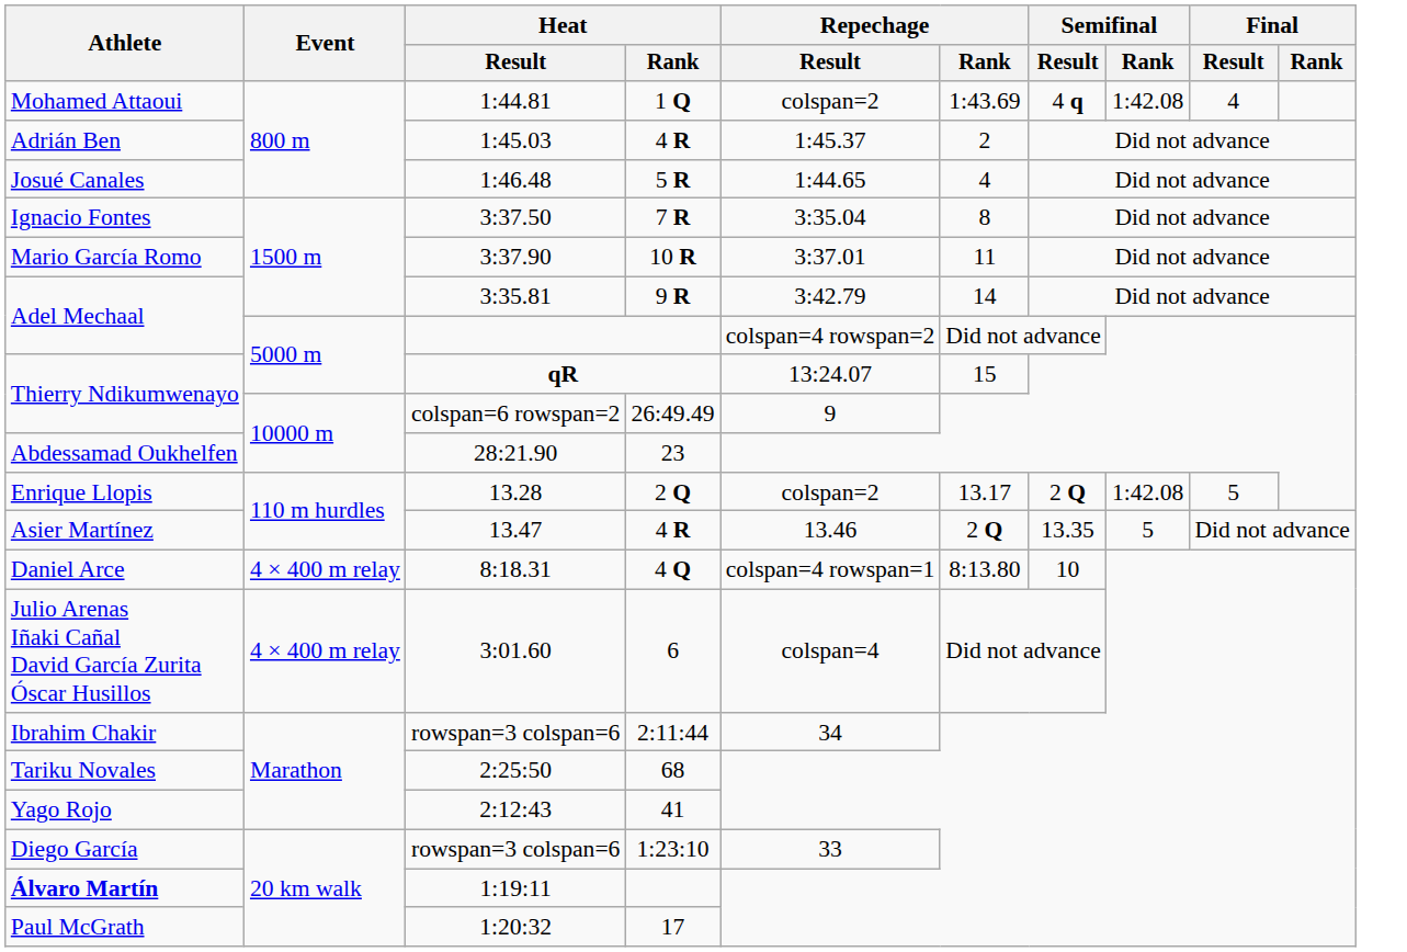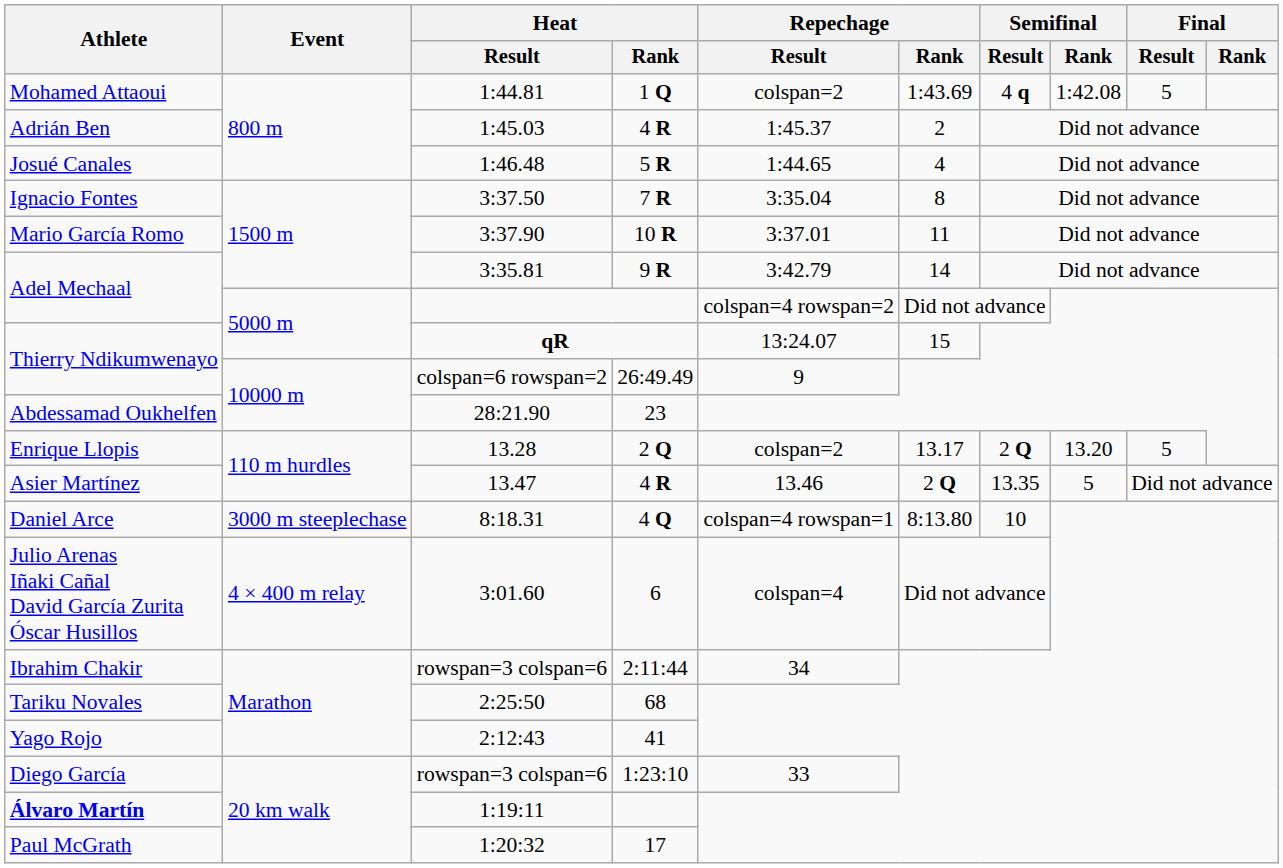Mohamed Attaoui | Final / Result: 4 -> 5
Enrique Llopis | Semifinal / Rank: 1:42.08 -> 13.20
Daniel Arce | Event: 4 × 400 m relay -> 3000 m steeplechase
